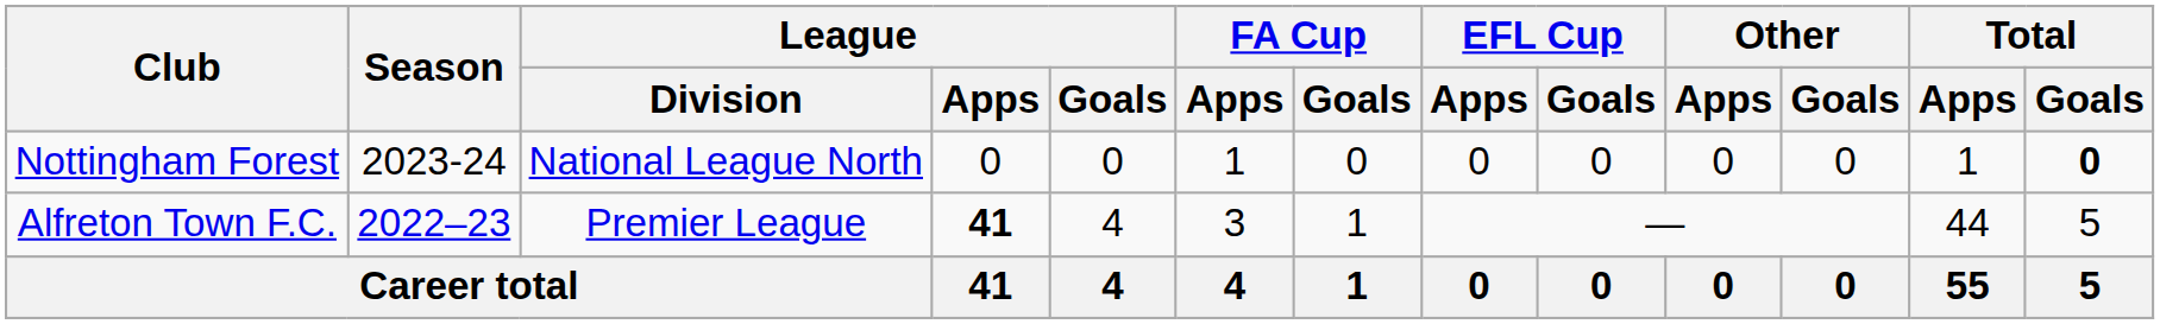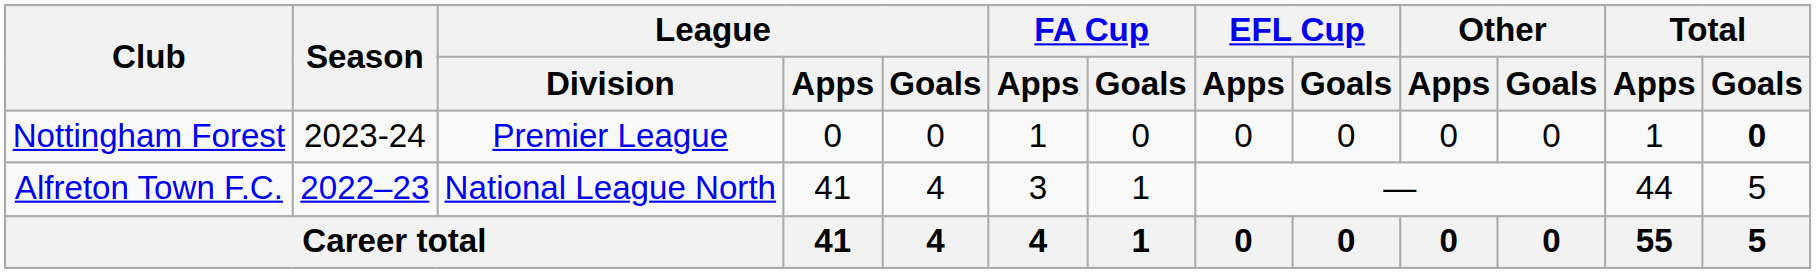Nottingham Forest | League / Division: National League North -> Premier League
Alfreton Town F.C. | League / Division: Premier League -> National League North
Alfreton Town F.C. | League / Apps: bold -> normal
